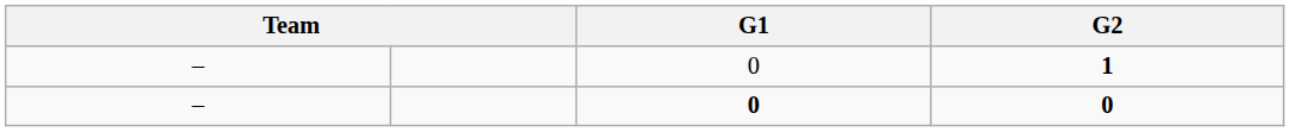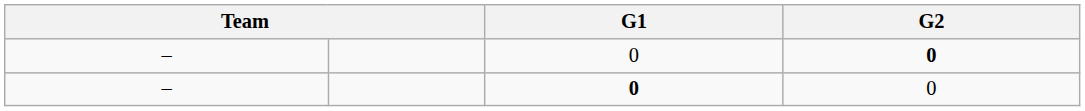row 2 | G2: 1 -> 0
row 3 | G2: bold -> normal
